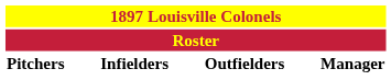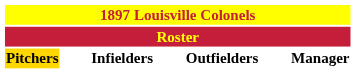Pitchers | column 1: no background -> gold background
